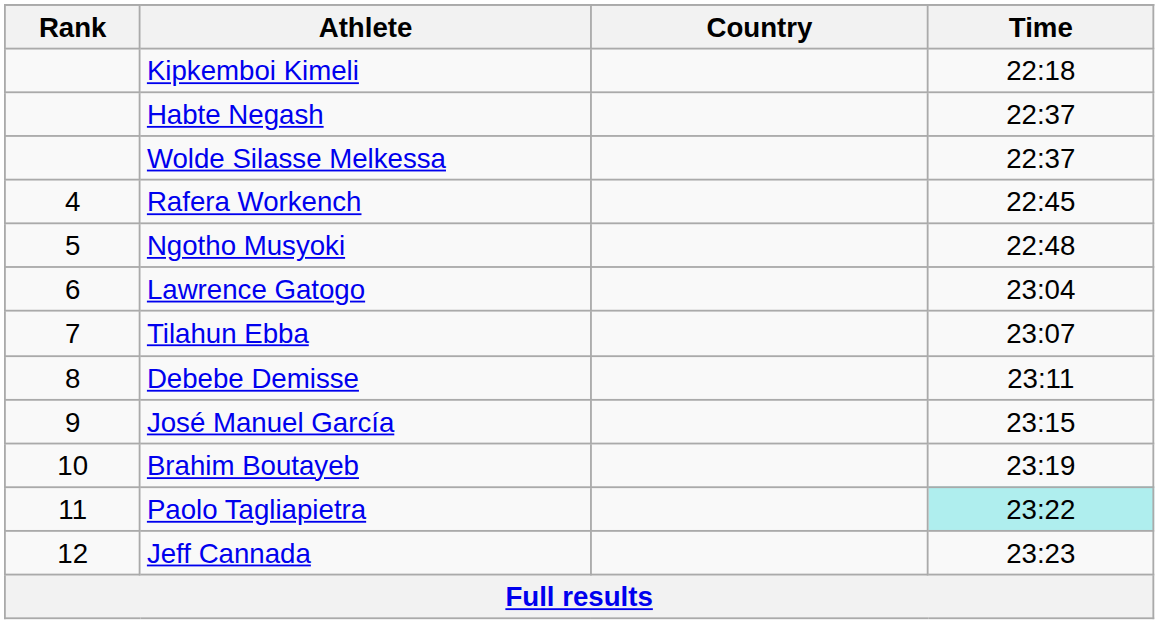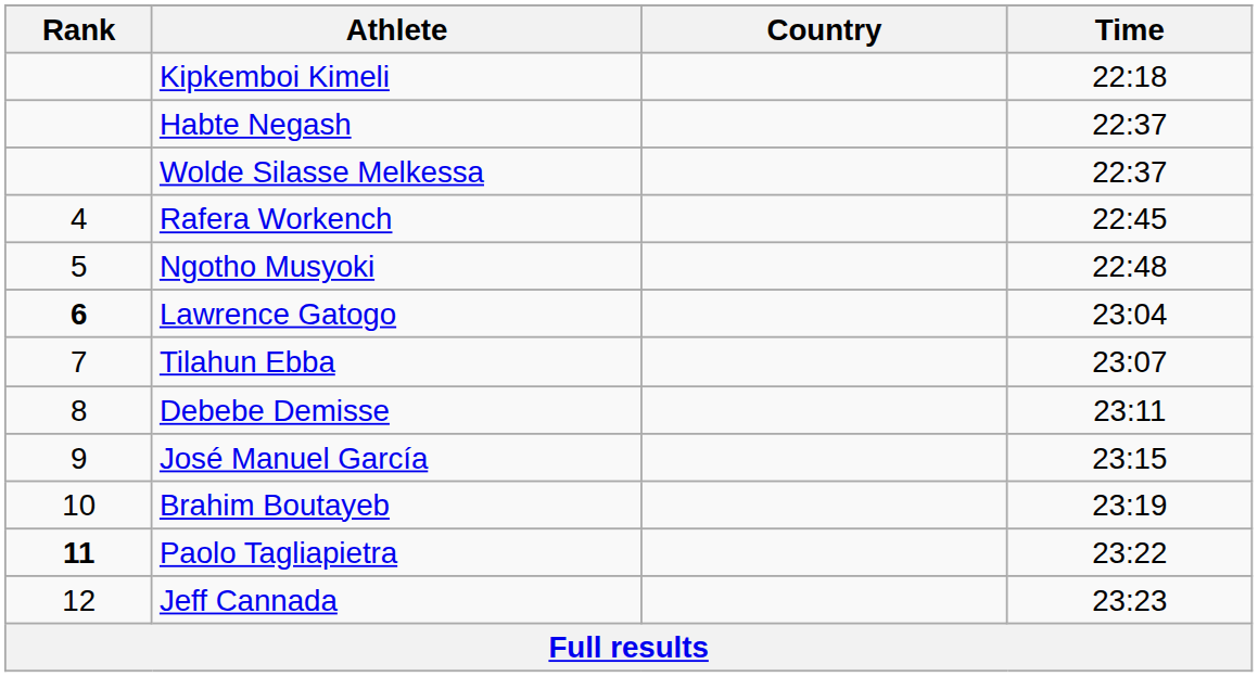Lawrence Gatogo | Rank: normal -> bold
Paolo Tagliapietra | Rank: normal -> bold
Paolo Tagliapietra | Time: paleturquoise background -> no background
